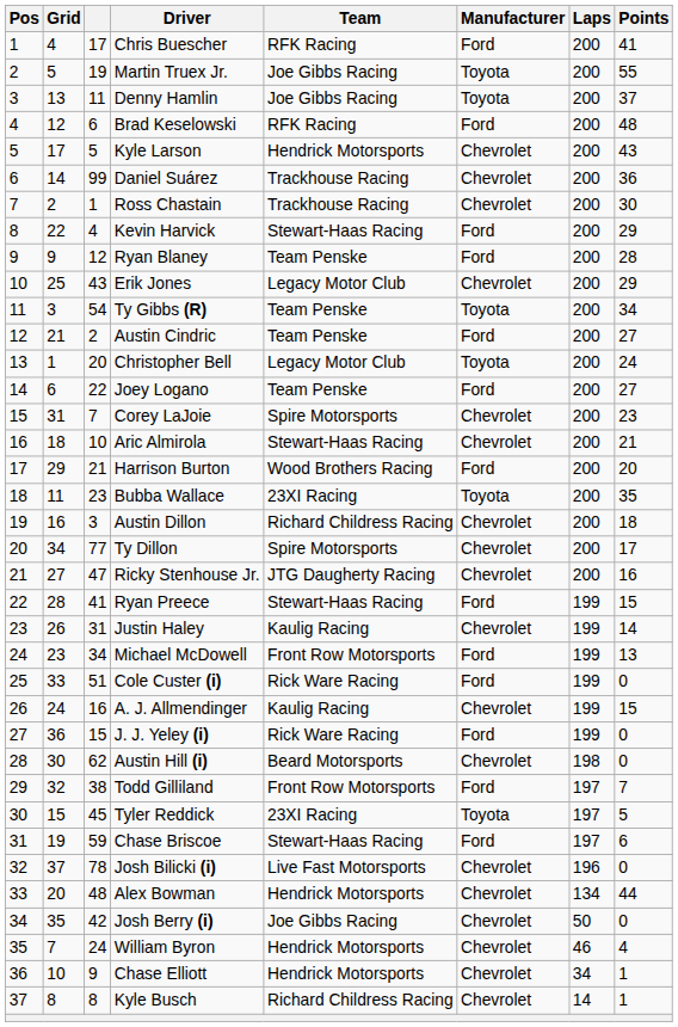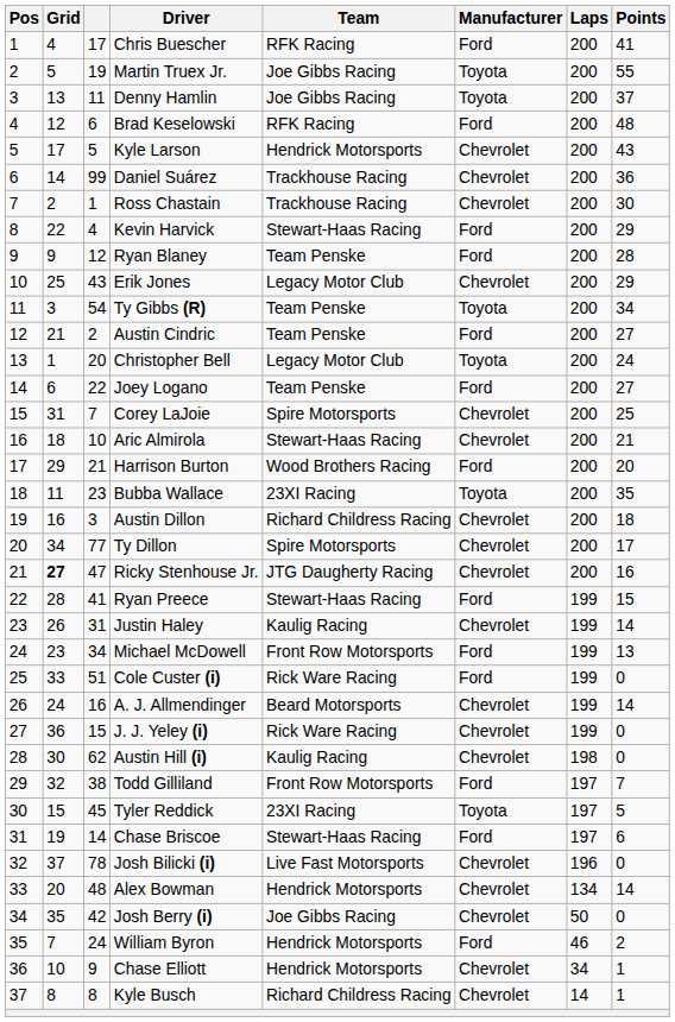Corey LaJoie | Points: 23 -> 25
Ricky Stenhouse Jr. | Grid: normal -> bold
A. J. Allmendinger | Team: Kaulig Racing -> Beard Motorsports
A. J. Allmendinger | Points: 15 -> 14
J. J. Yeley (i) | Manufacturer: Ford -> Chevrolet
Austin Hill (i) | Team: Beard Motorsports -> Kaulig Racing
Chase Briscoe | column 3: 59 -> 14
Alex Bowman | Points: 44 -> 14
William Byron | Manufacturer: Chevrolet -> Ford
William Byron | Points: 4 -> 2
